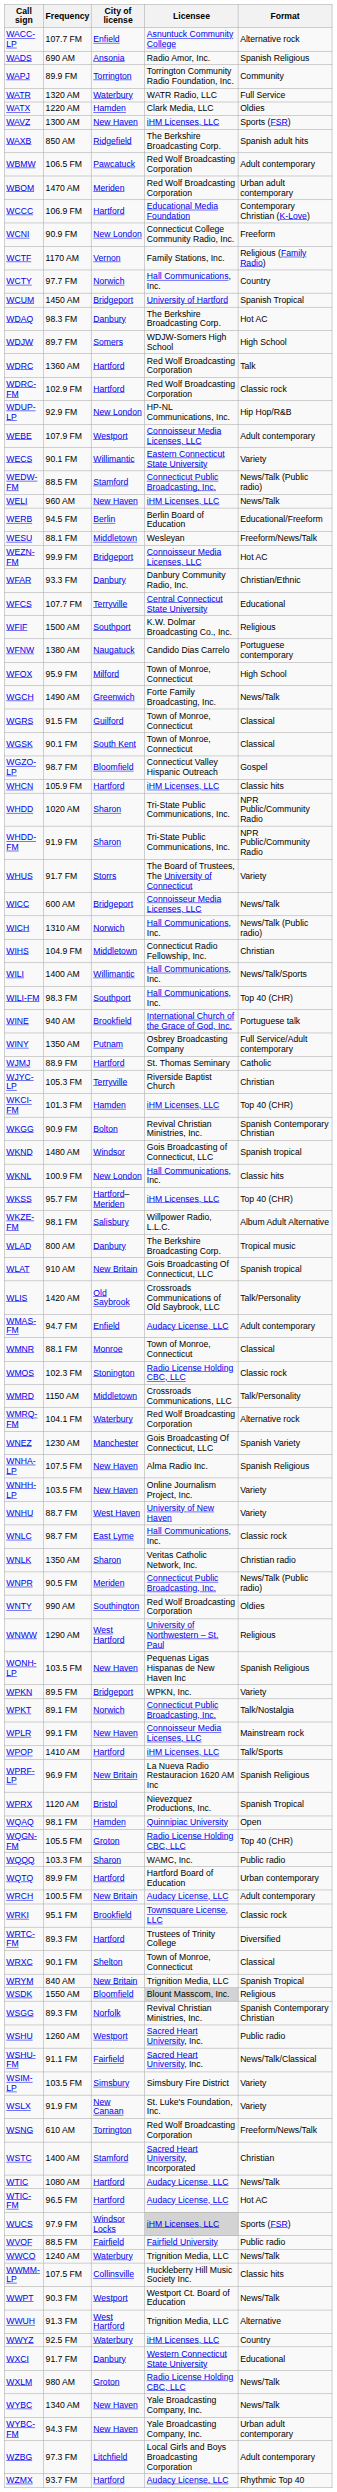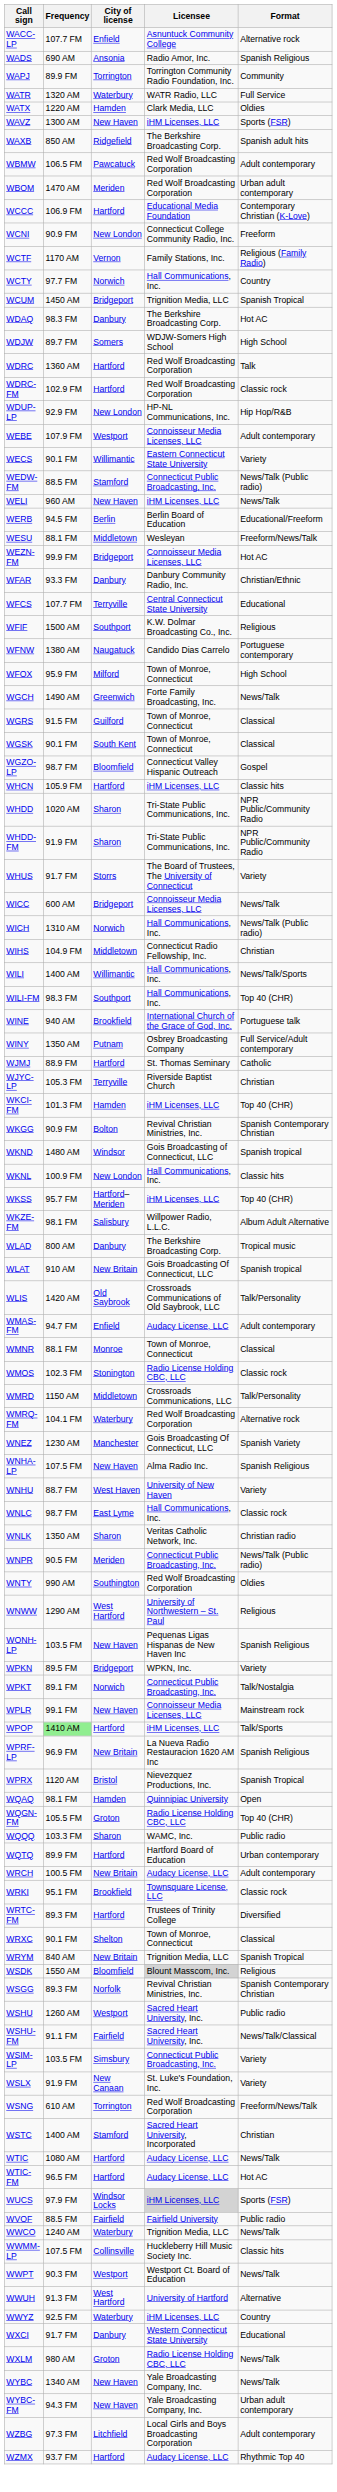WCUM | Licensee: University of Hartford -> Trignition Media, LLC
- row: WNHH-LP | 103.5 FM | New Haven | Online Journalism Project, Inc. | Variety
WPOP | Frequency: no background -> lightgreen background
WSIM-LP | Licensee: Simsbury Fire District -> Connecticut Public Broadcasting, Inc.
WWUH | Licensee: Trignition Media, LLC -> University of Hartford
